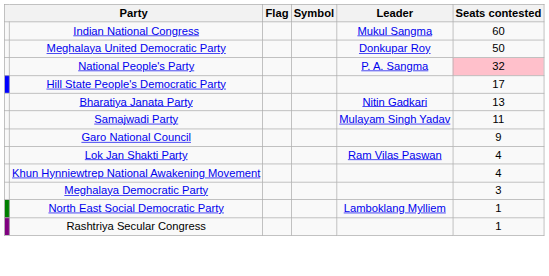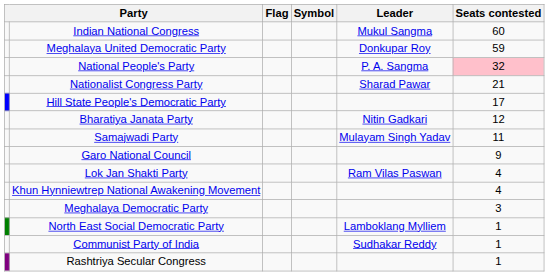Meghalaya United Democratic Party | Seats contested: 50 -> 59
+ row: Nationalist Congress Party | Sharad Pawar | 21
Bharatiya Janata Party | Seats contested: 13 -> 12
+ row: Communist Party of India | Sudhakar Reddy | 1
